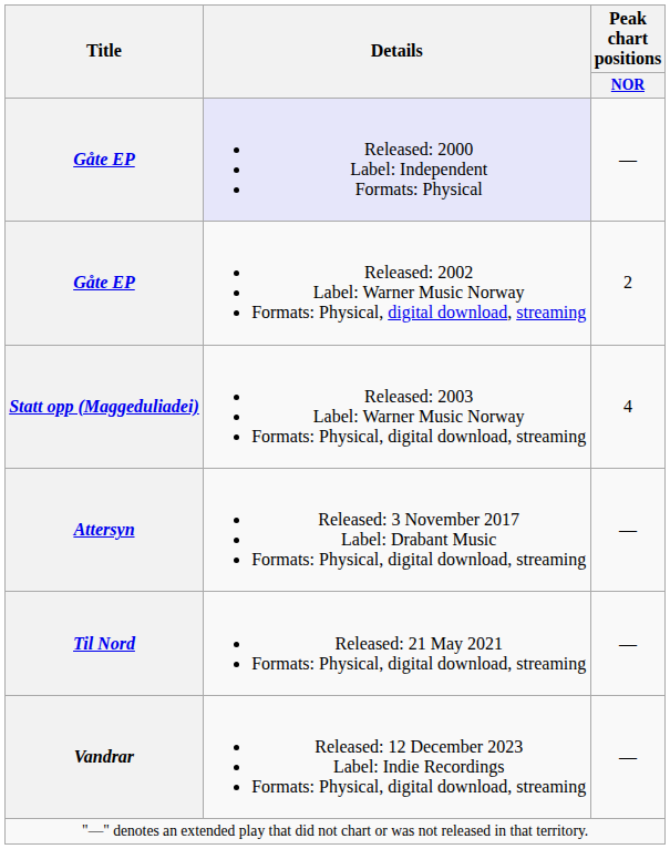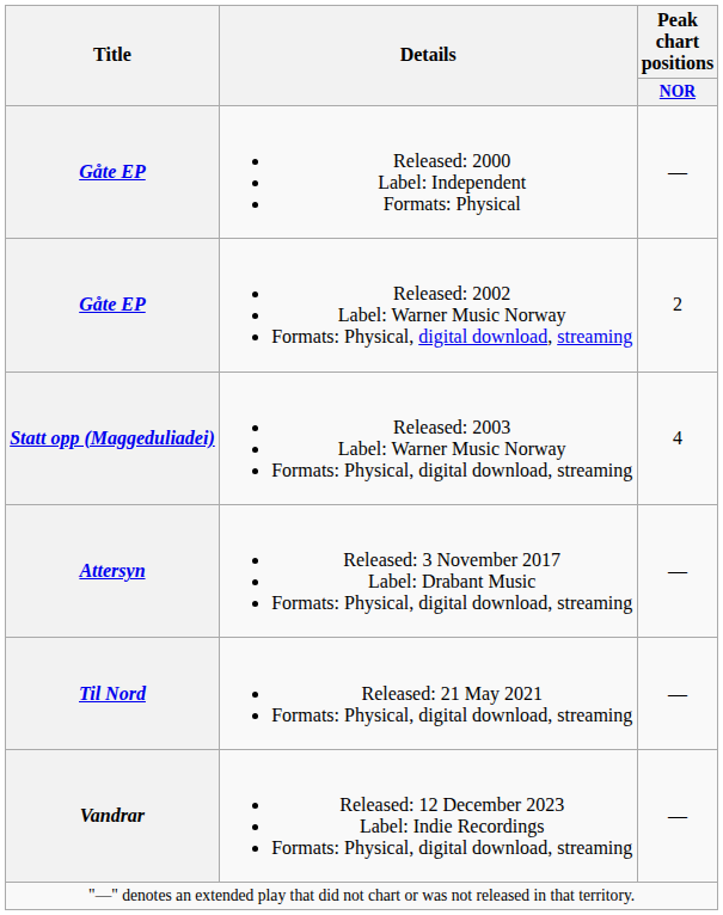Released: 2000 Label: Independent Formats: Physical | Details: lavender background -> no background
